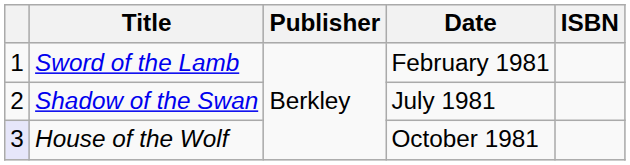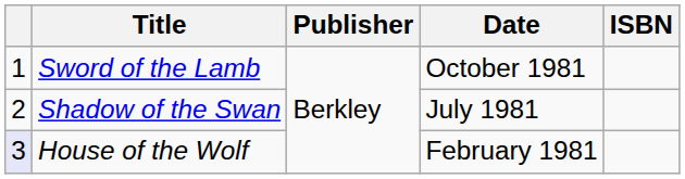Sword of the Lamb | Date: February 1981 -> October 1981
House of the Wolf | Date: October 1981 -> February 1981
